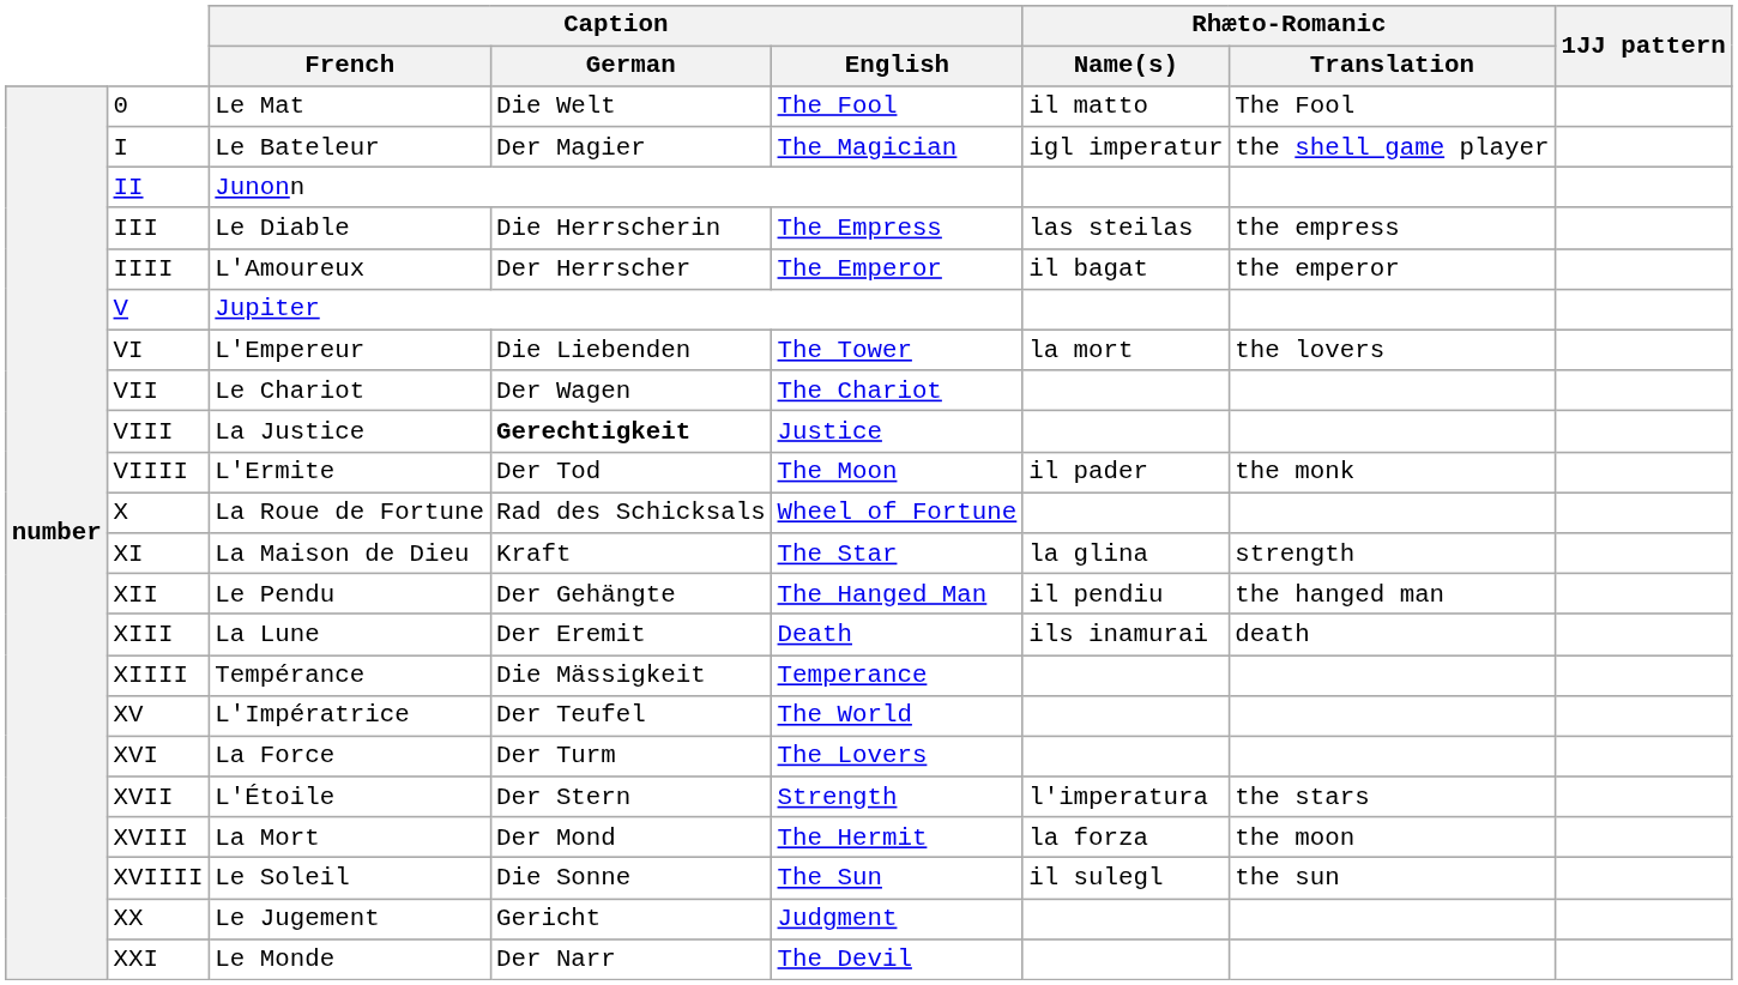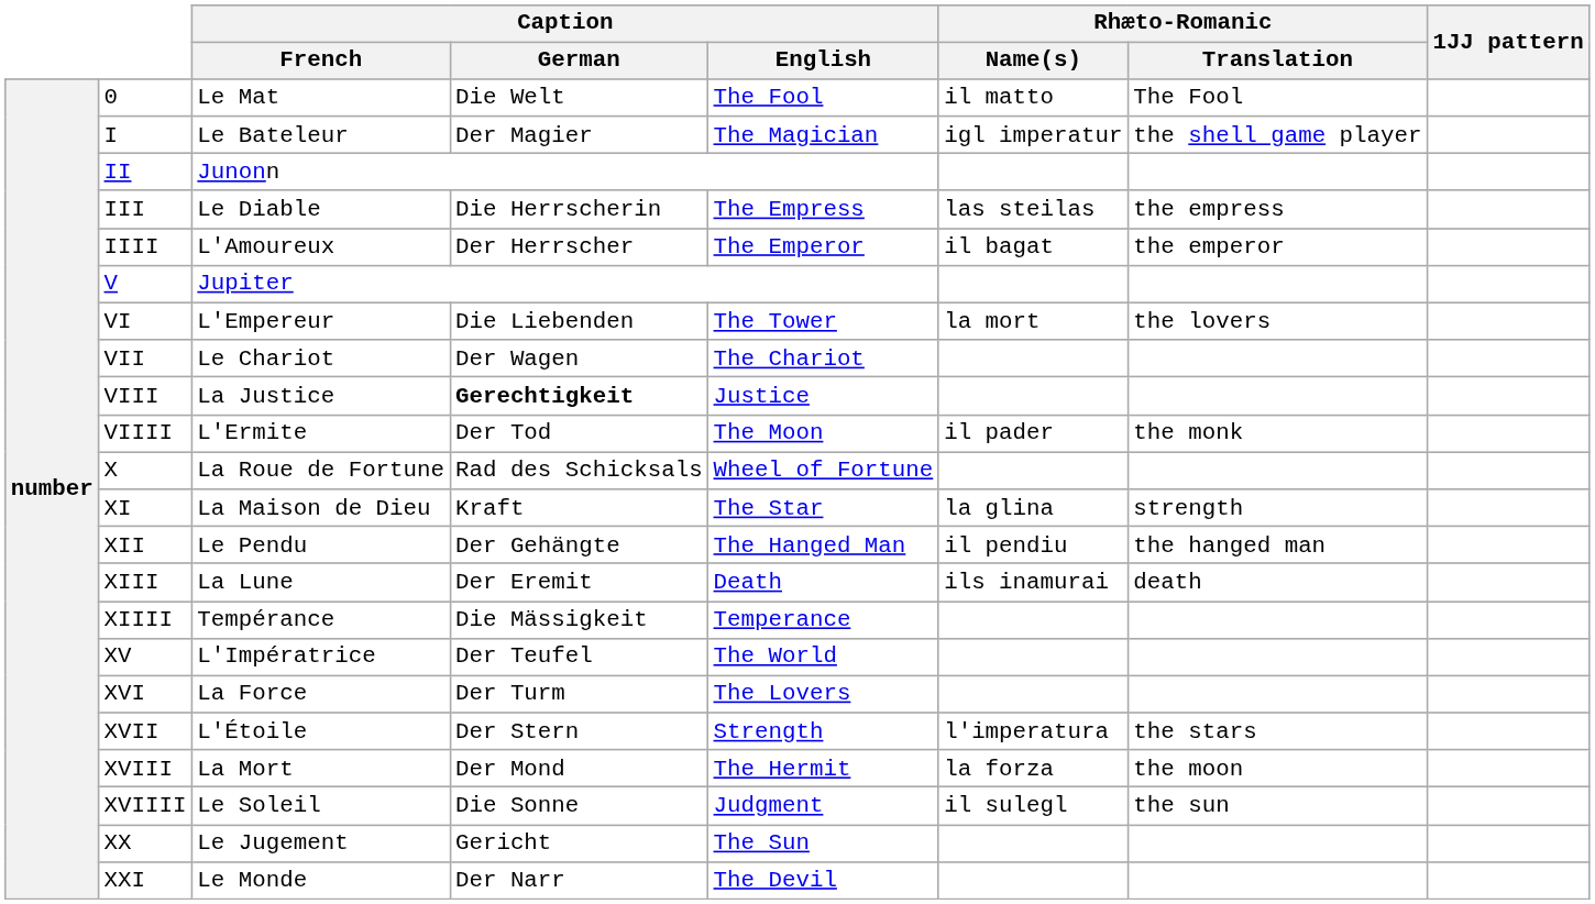XVIIII | Caption / English: The Sun -> Judgment
XX | Caption / English: Judgment -> The Sun
